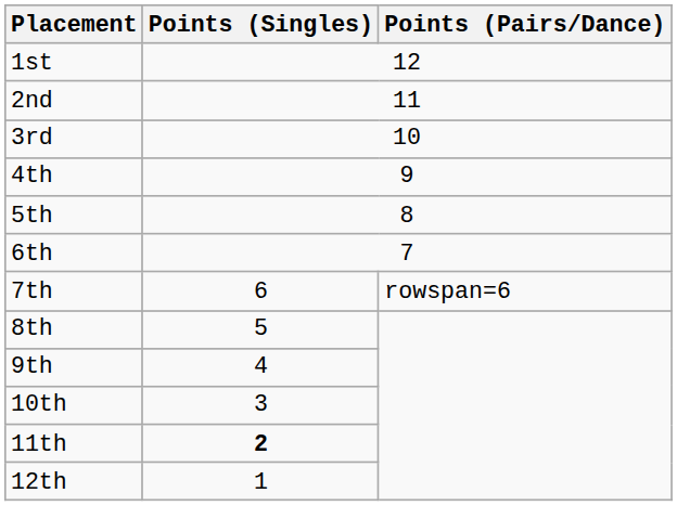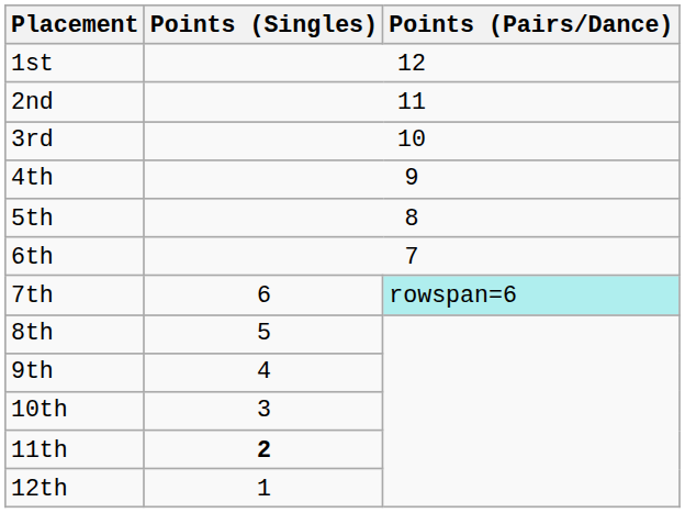7th | Points (Pairs/Dance): no background -> paleturquoise background
